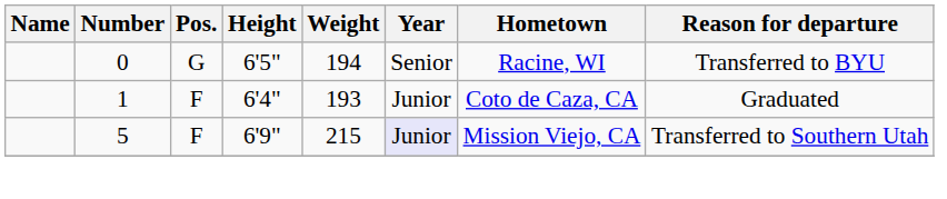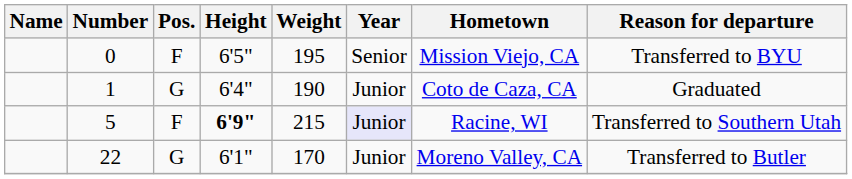0 | Pos.: G -> F
0 | Weight: 194 -> 195
0 | Hometown: Racine, WI -> Mission Viejo, CA
1 | Pos.: F -> G
1 | Weight: 193 -> 190
5 | Height: normal -> bold
5 | Hometown: Mission Viejo, CA -> Racine, WI
+ row: 22 | G | 6'1" | 170 | Junior | Moreno Valley, CA | Transferred to Butler
